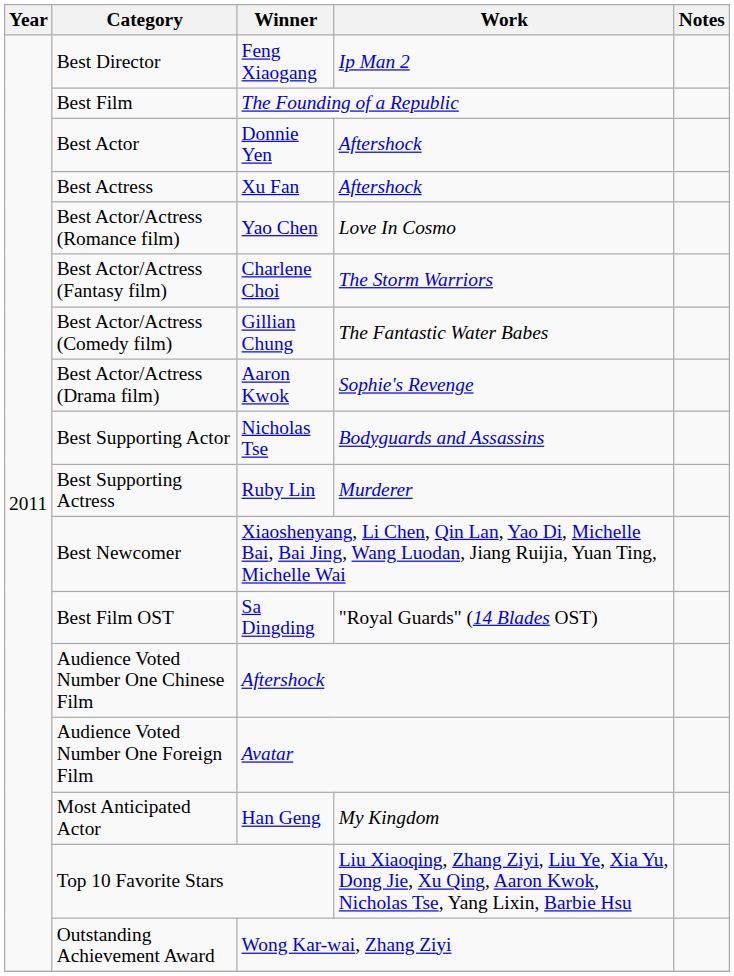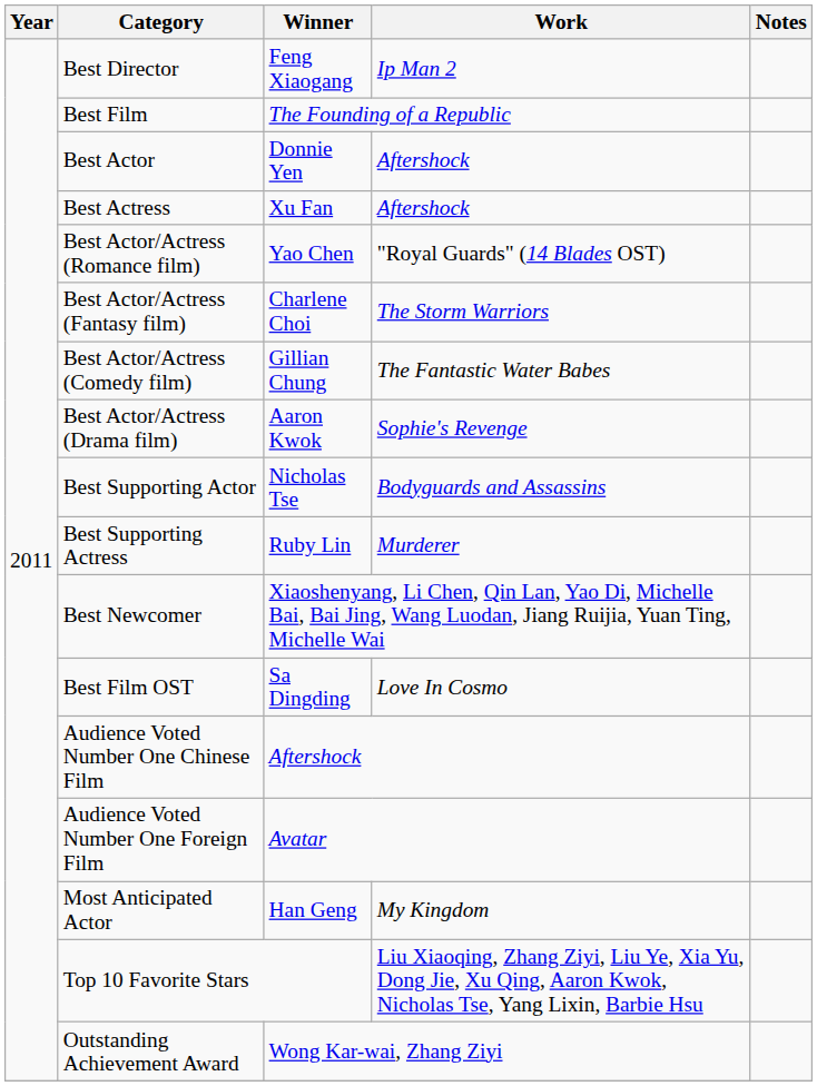Best Actor/Actress (Romance film) | Work: Love In Cosmo -> "Royal Guards" (14 Blades OST)
Best Film OST | Work: "Royal Guards" (14 Blades OST) -> Love In Cosmo
